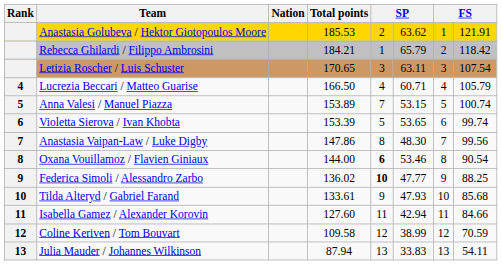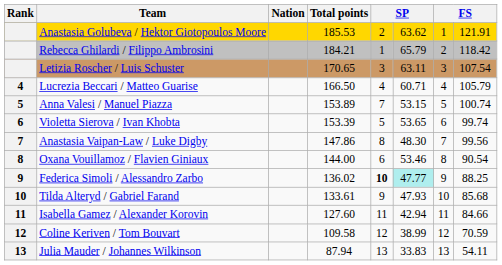Oxana Vouillamoz / Flavien Giniaux | column 5: bold -> normal
Federica Simoli / Alessandro Zarbo | column 6: no background -> paleturquoise background
